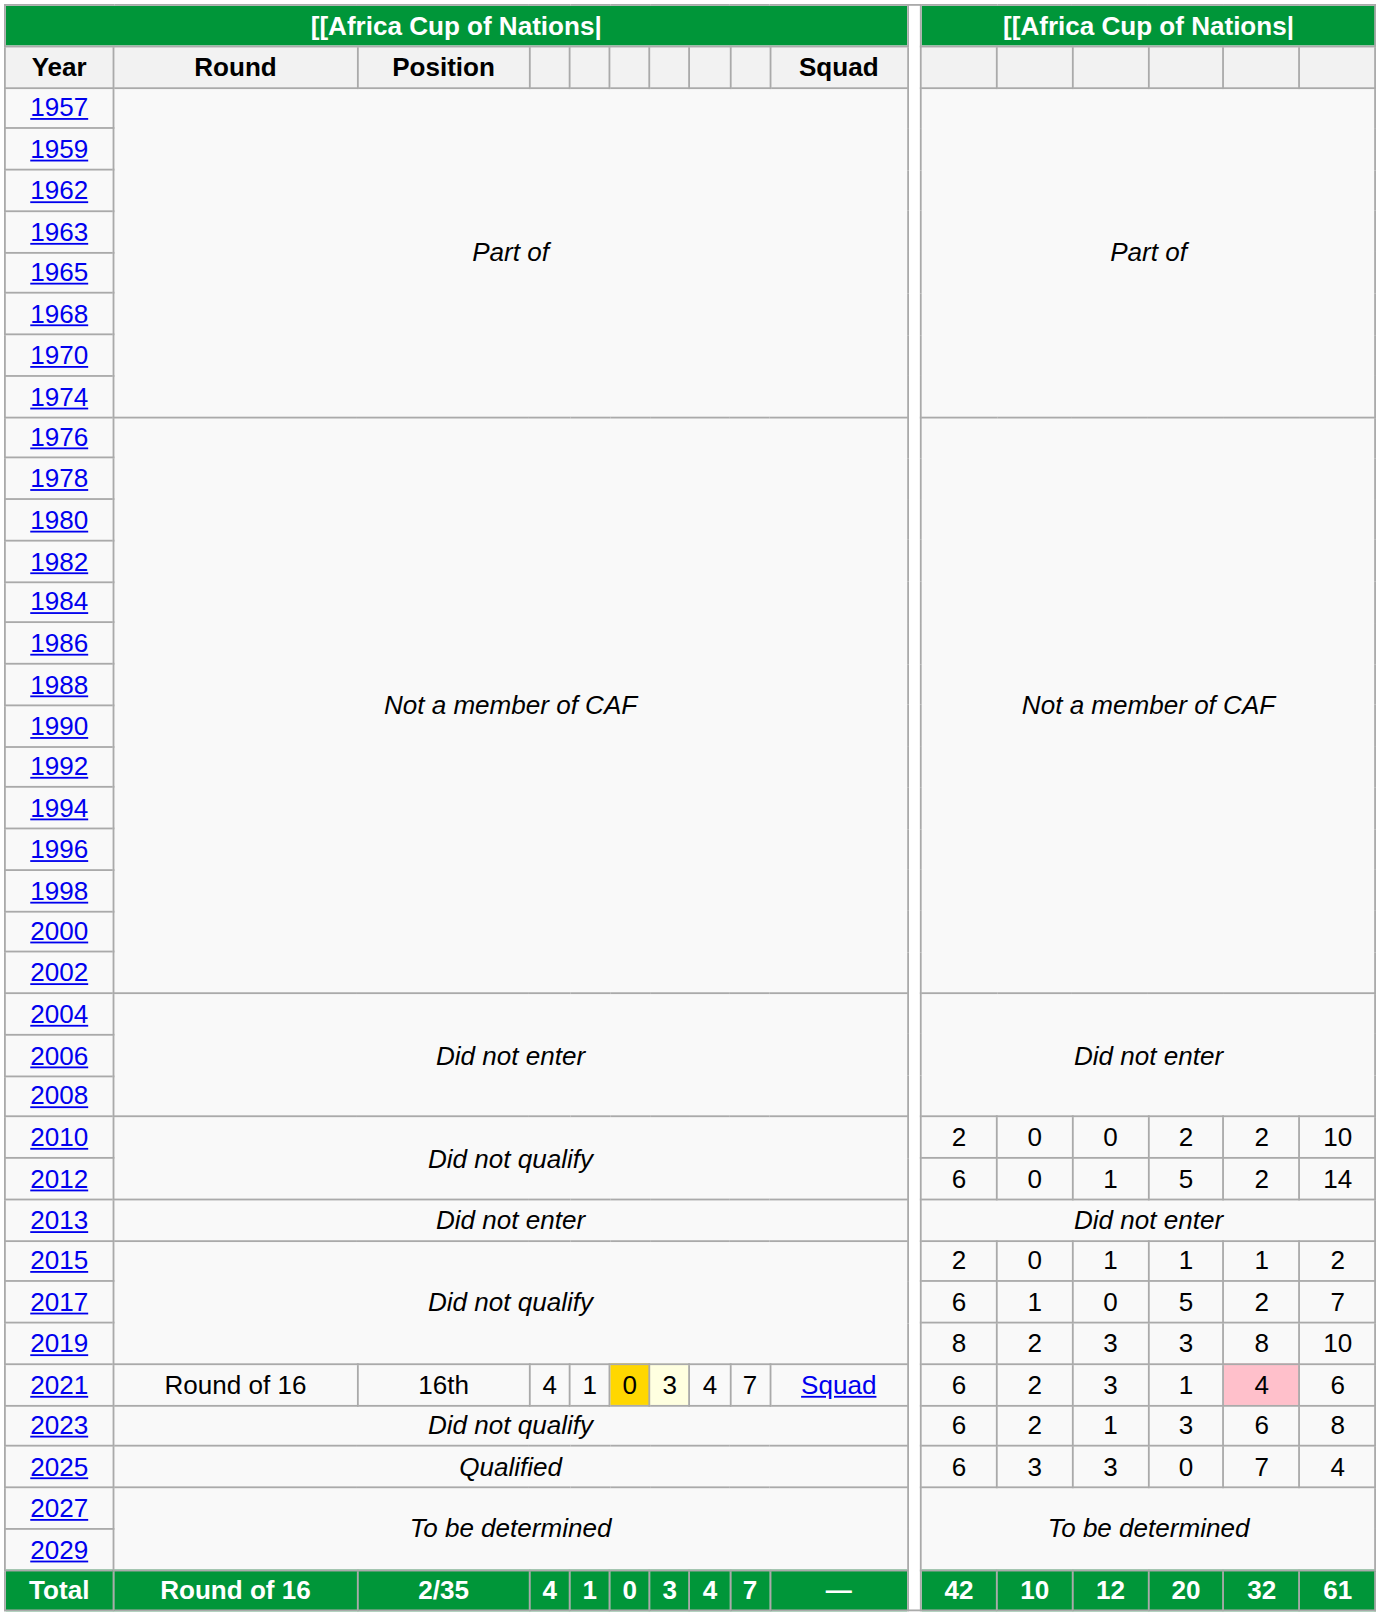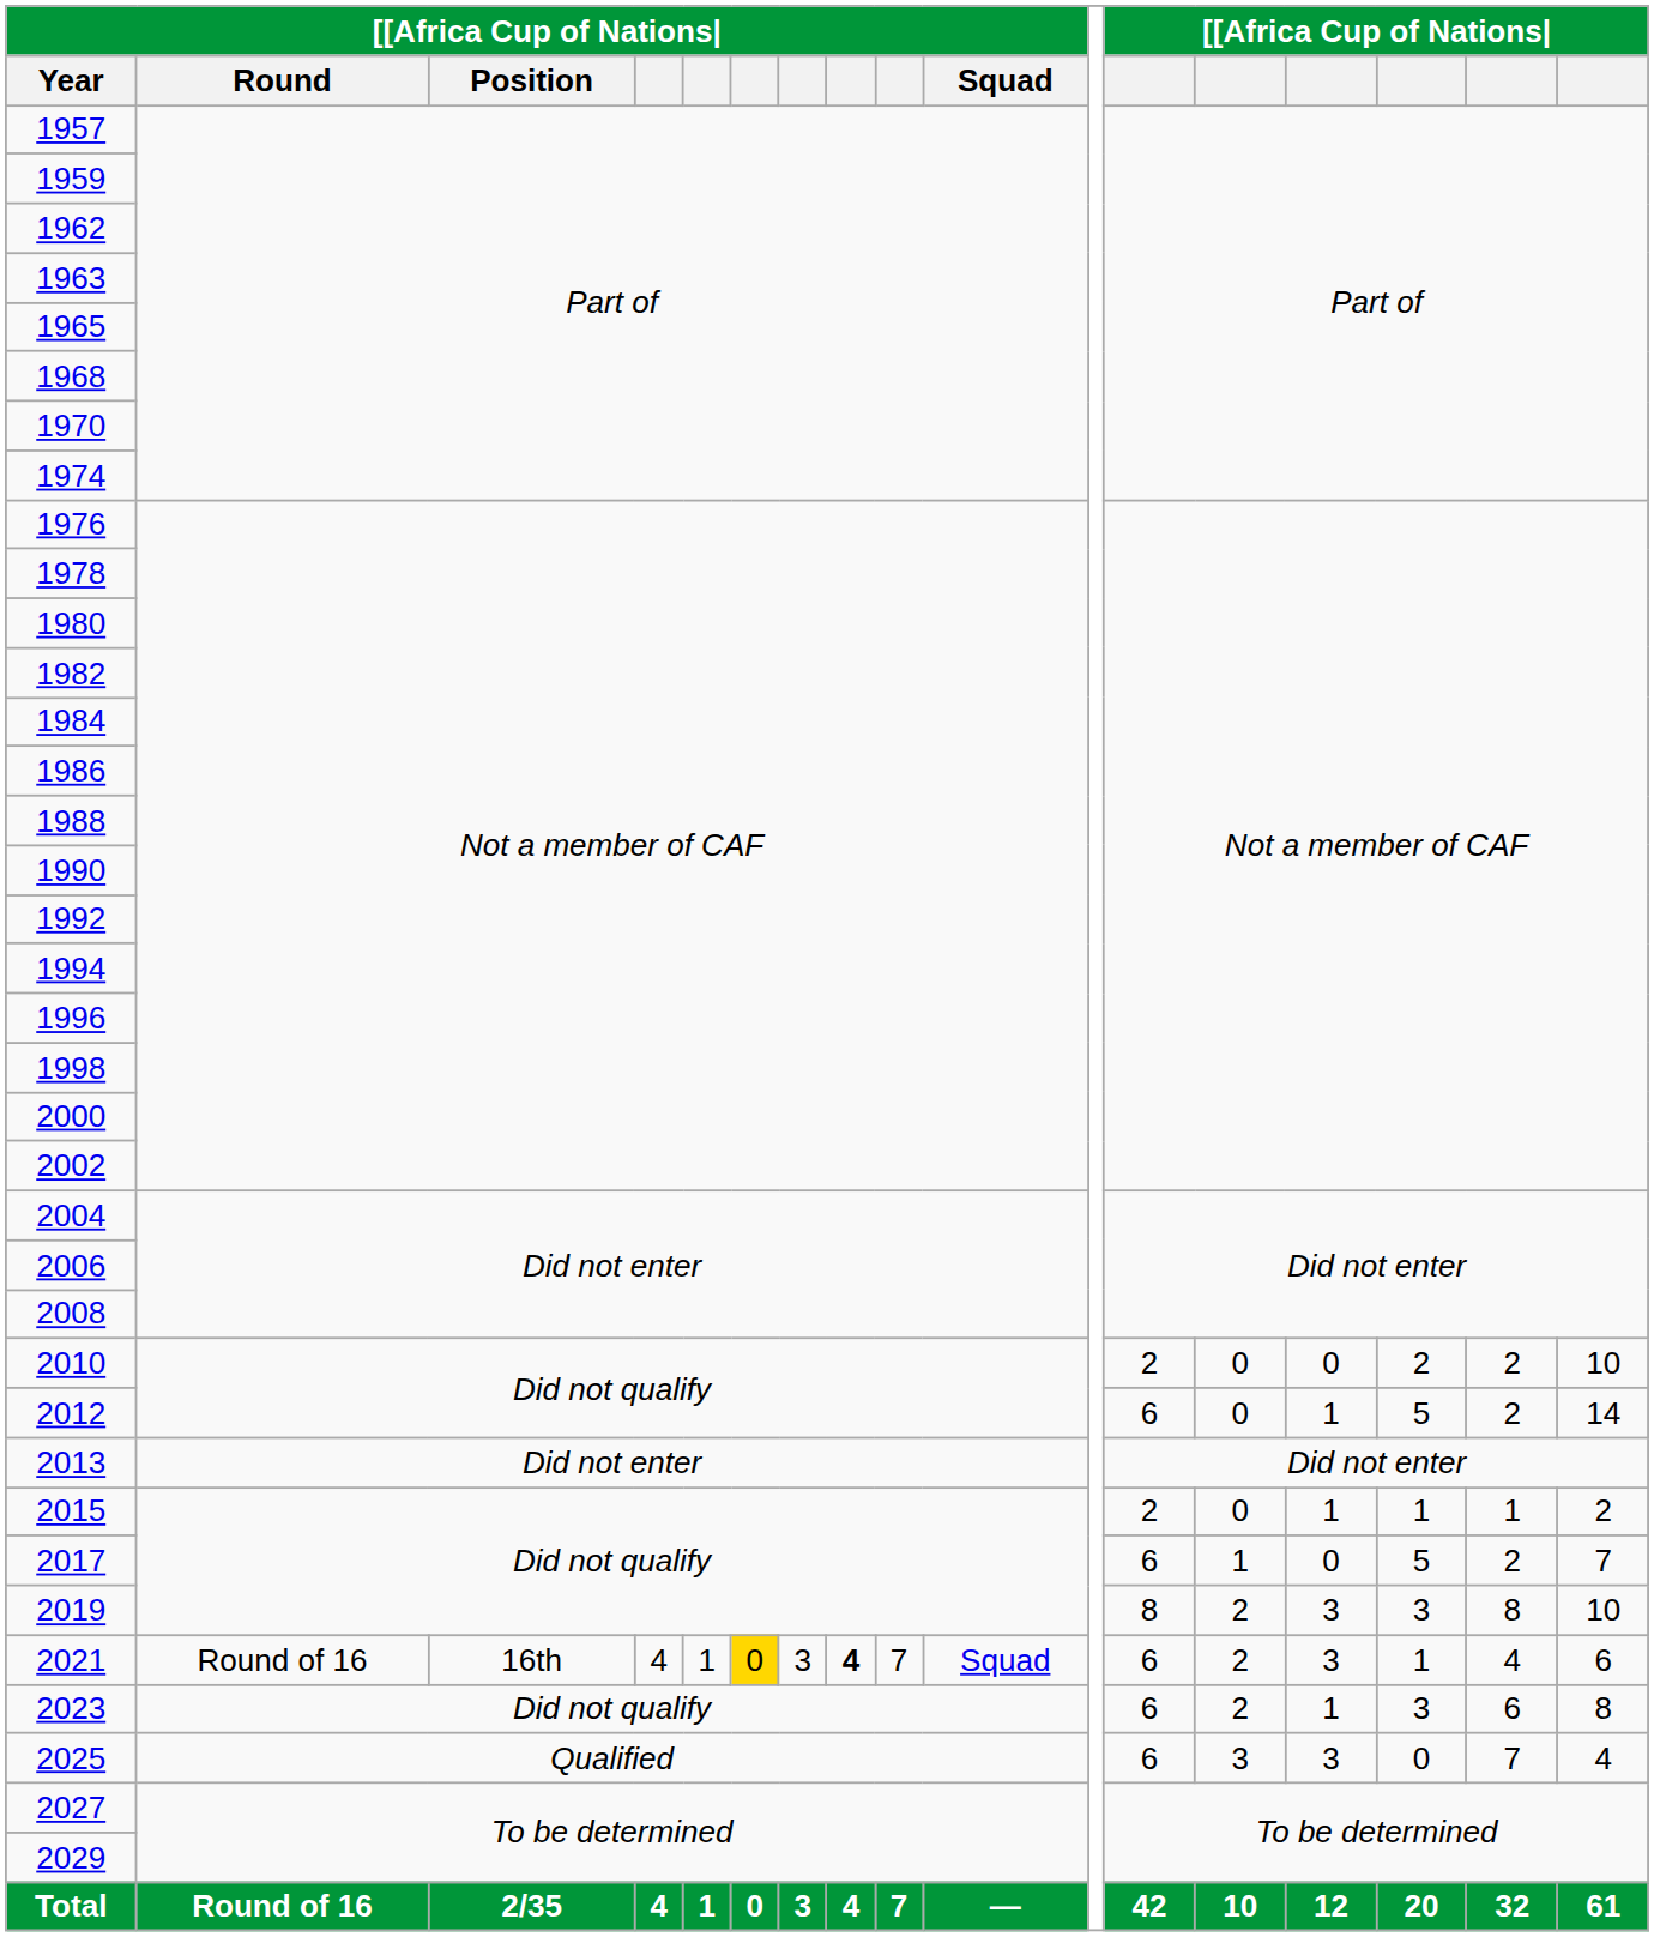2021 | column 7: lightyellow background -> no background
2021 | column 8: normal -> bold
2021 | column 16: pink background -> no background
